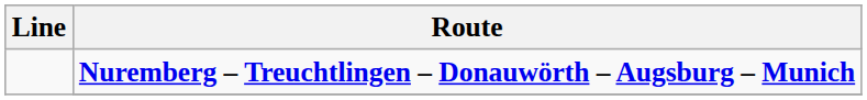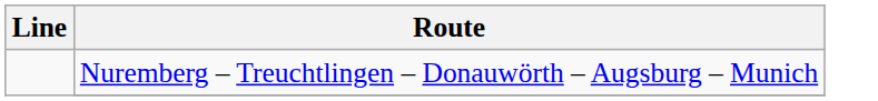Nuremberg – Treuchtlingen – Donauwörth – Augsburg – Munich | Route: bold -> normal
